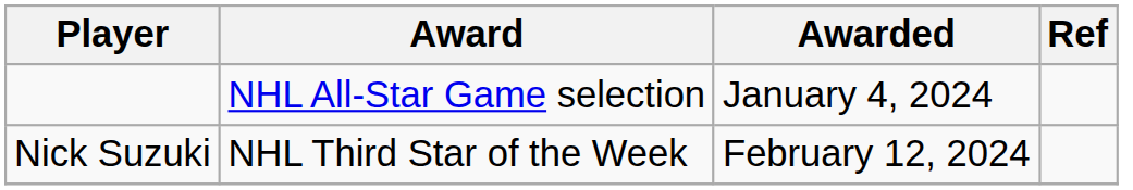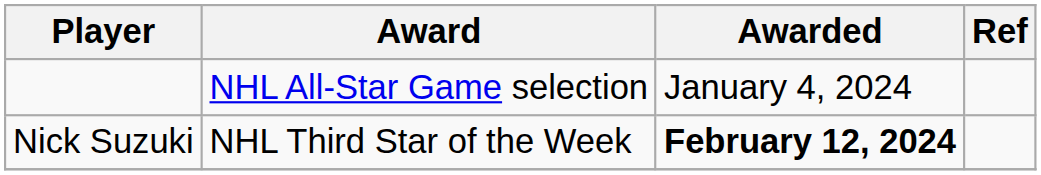Nick Suzuki | Awarded: normal -> bold
